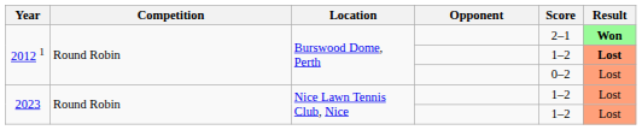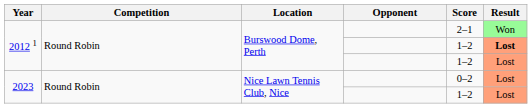row 2 | Result: bold -> normal
row 4 | Score: 0–2 -> 1–2
row 5 | Score: 1–2 -> 0–2
